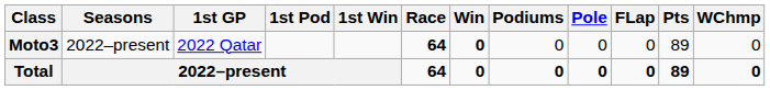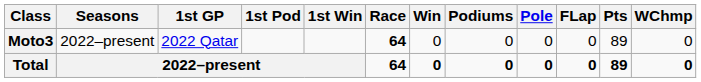Moto3 | Win: bold -> normal
